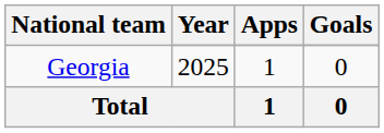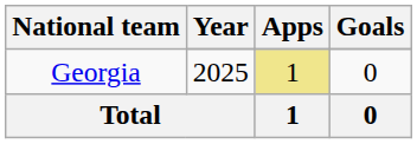2025 | Apps: no background -> khaki background
